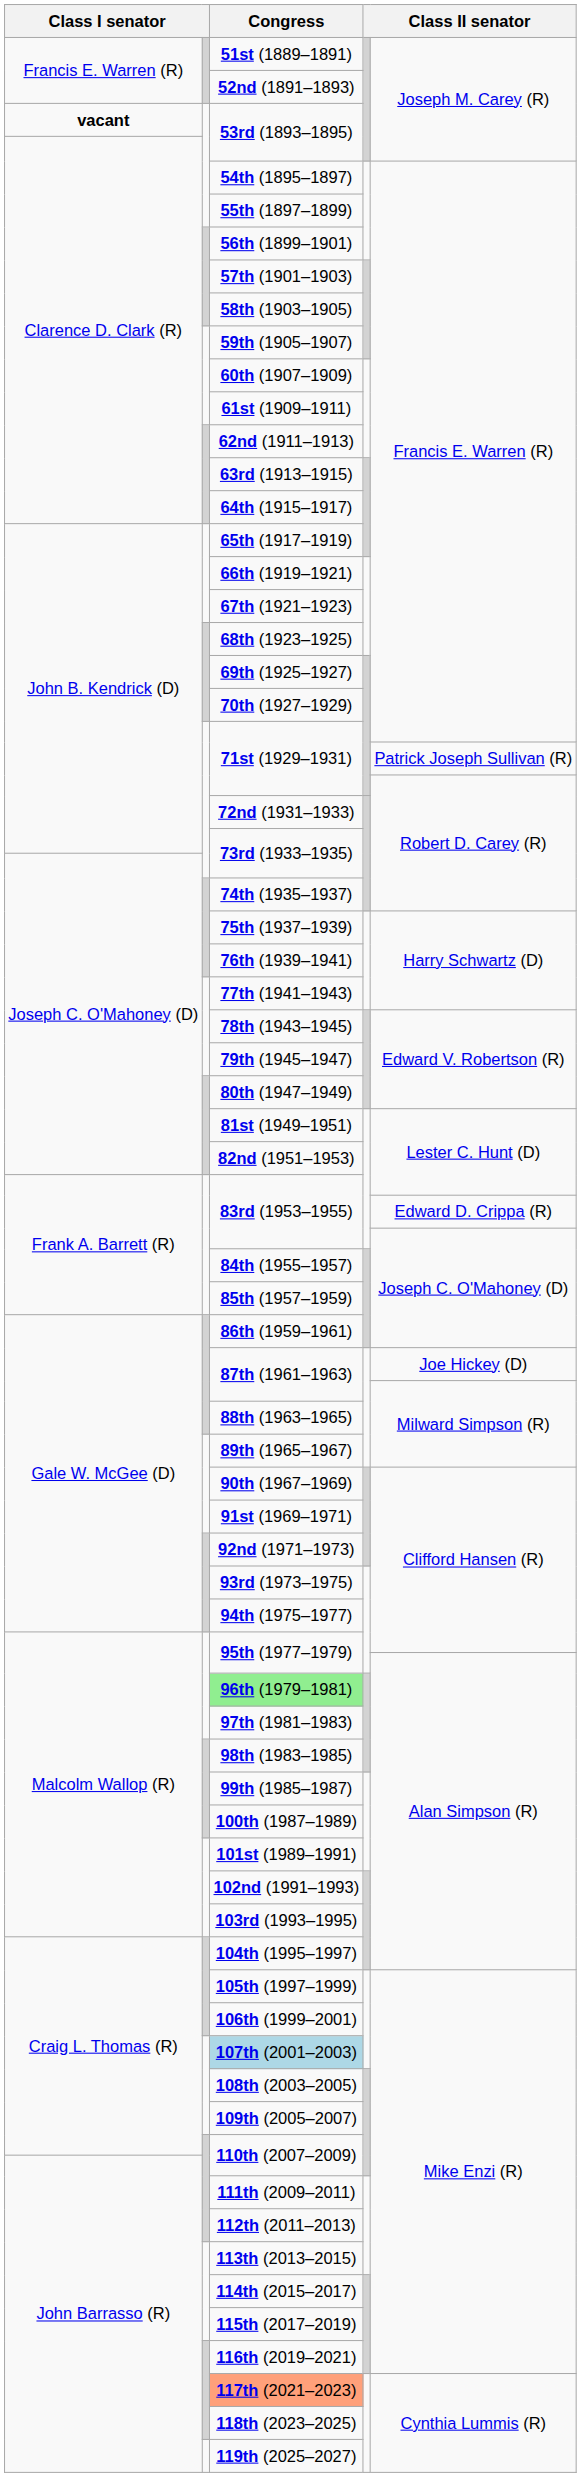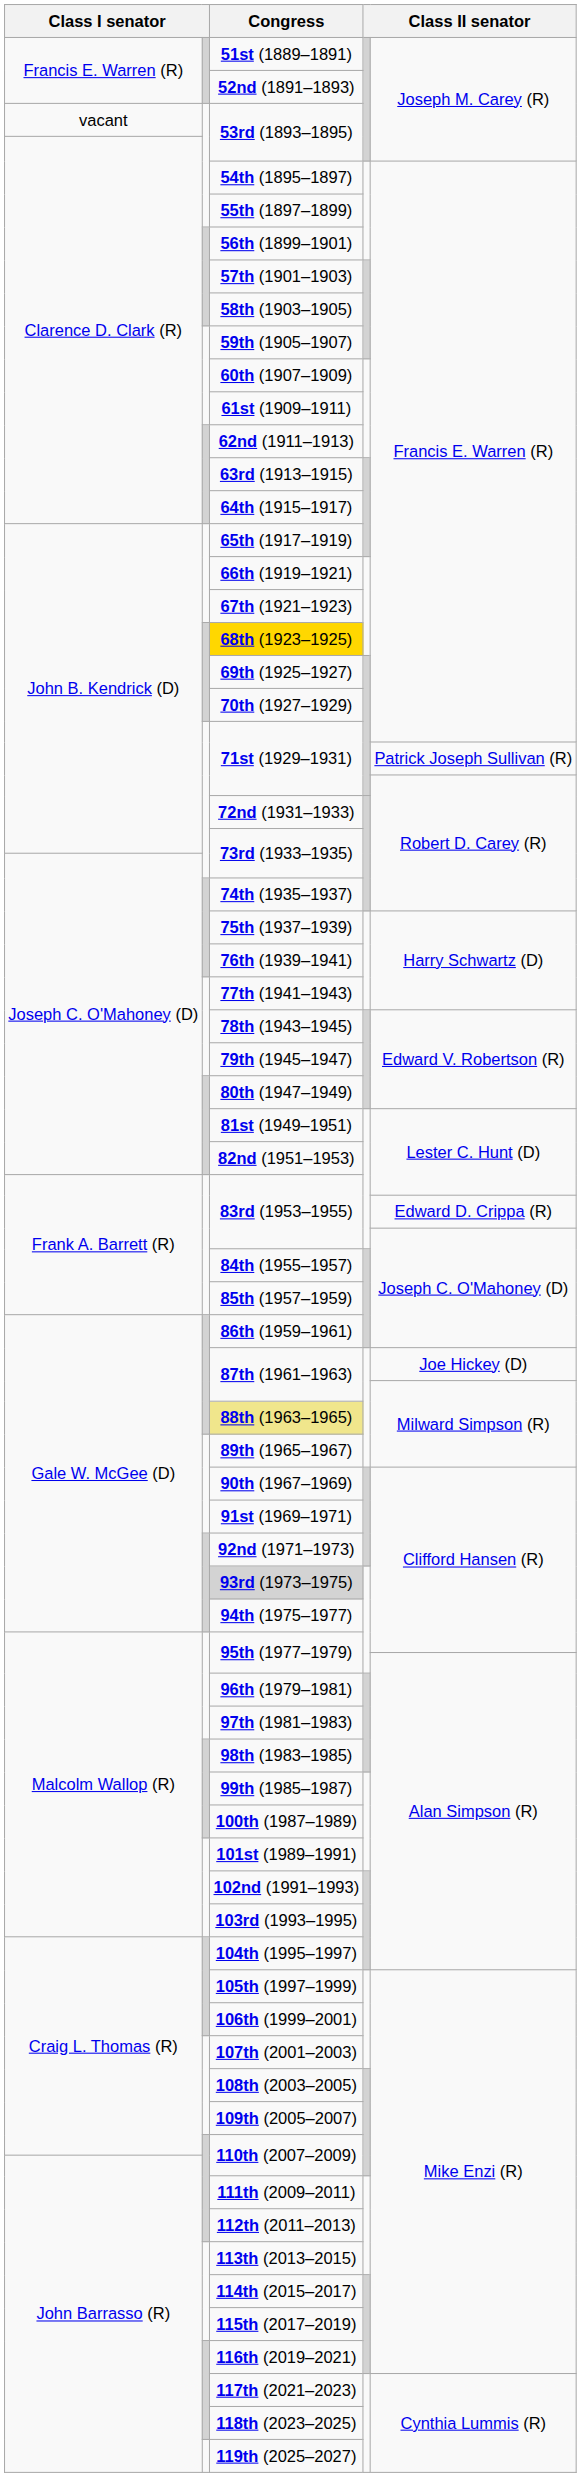vacant / 53rd (1893–1895) | column 1: bold -> normal
68th (1923–1925) | Congress: no background -> gold background
88th (1963–1965) | Congress: no background -> khaki background
93rd (1973–1975) | Congress: no background -> lightgrey background
96th (1979–1981) | Congress: lightgreen background -> no background
107th (2001–2003) | Congress: lightblue background -> no background
117th (2021–2023) | Congress: lightsalmon background -> no background
